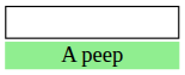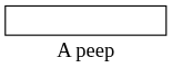row 1 | column 1: lightgreen background -> no background
